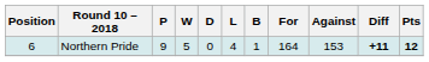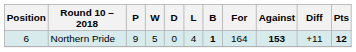Northern Pride | B: normal -> bold
Northern Pride | Against: normal -> bold
Northern Pride | Diff: bold -> normal
